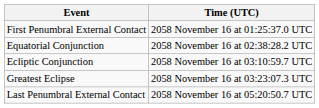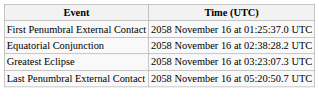- row: Ecliptic Conjunction | 2058 November 16 at 03:10:59.7 UTC
